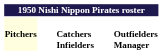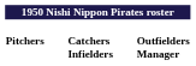Pitchers | column 1: lightyellow background -> no background
